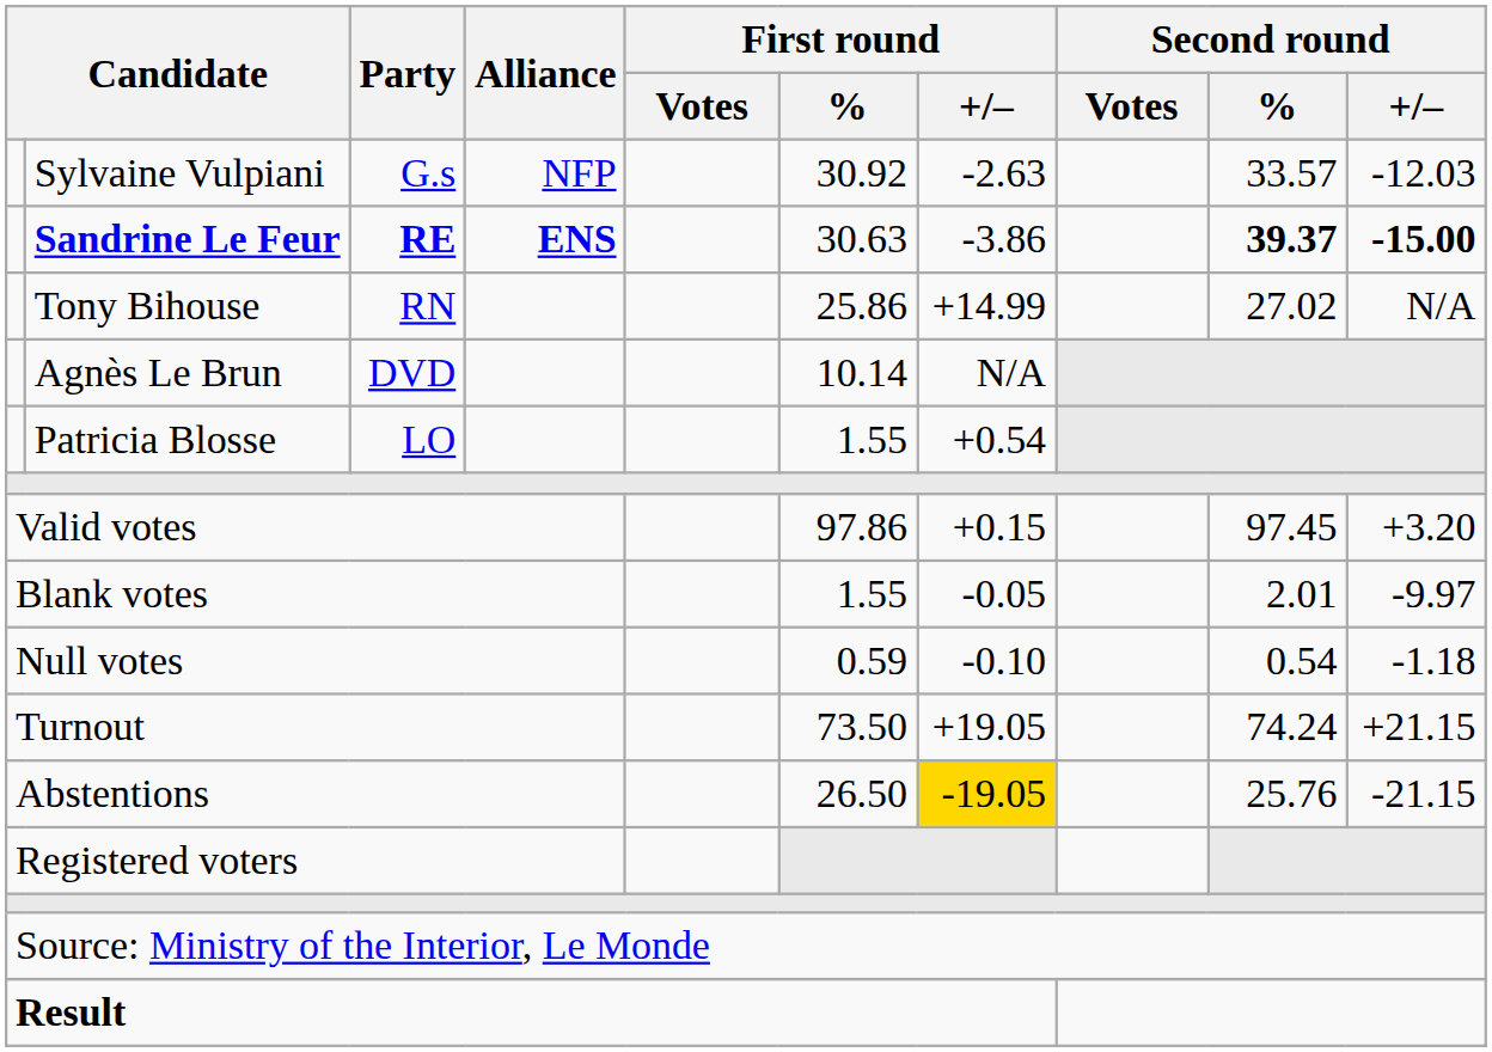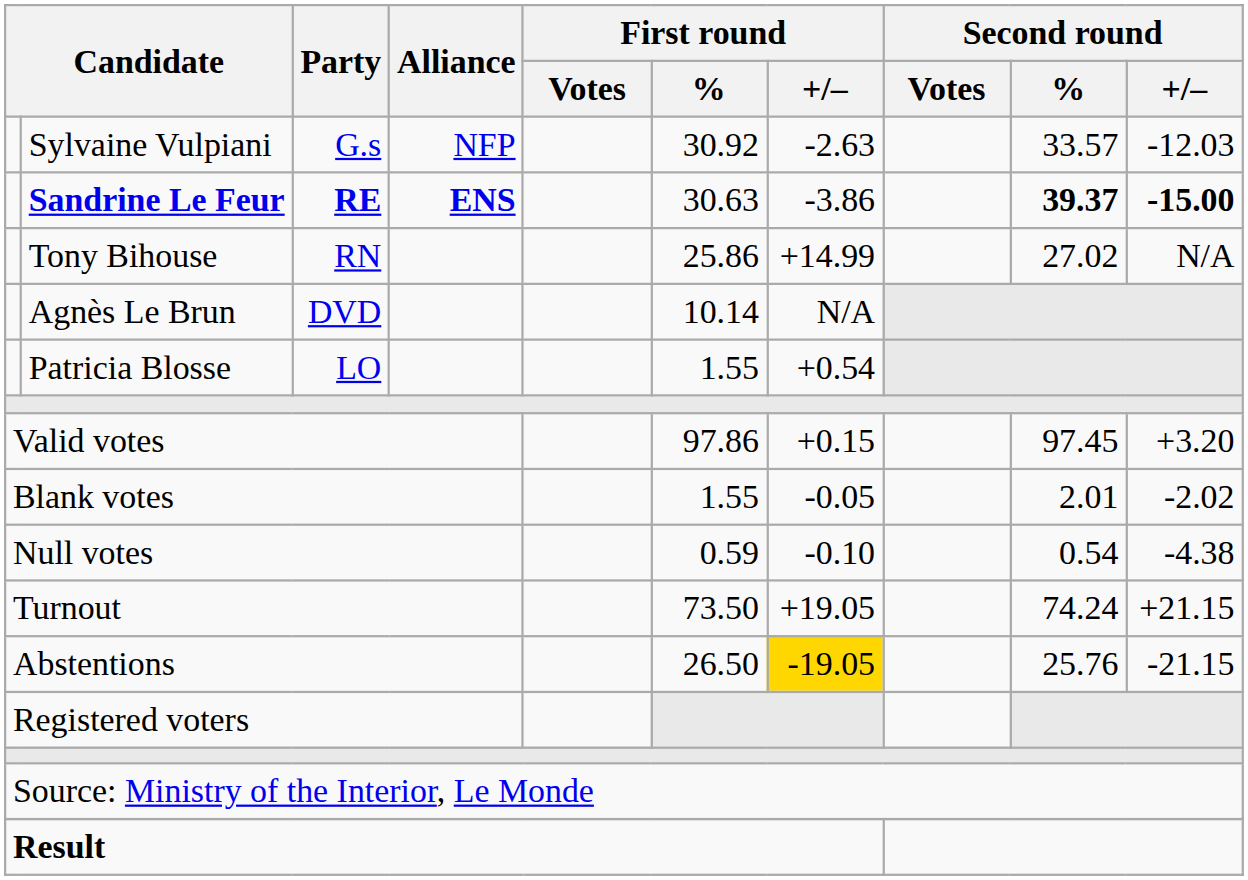Blank votes | Second round / +/–: -9.97 -> -2.02
Null votes | Second round / +/–: -1.18 -> -4.38
